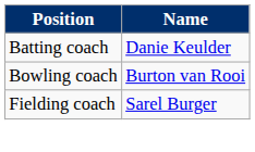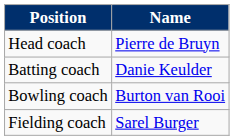+ row: Head coach | Pierre de Bruyn
